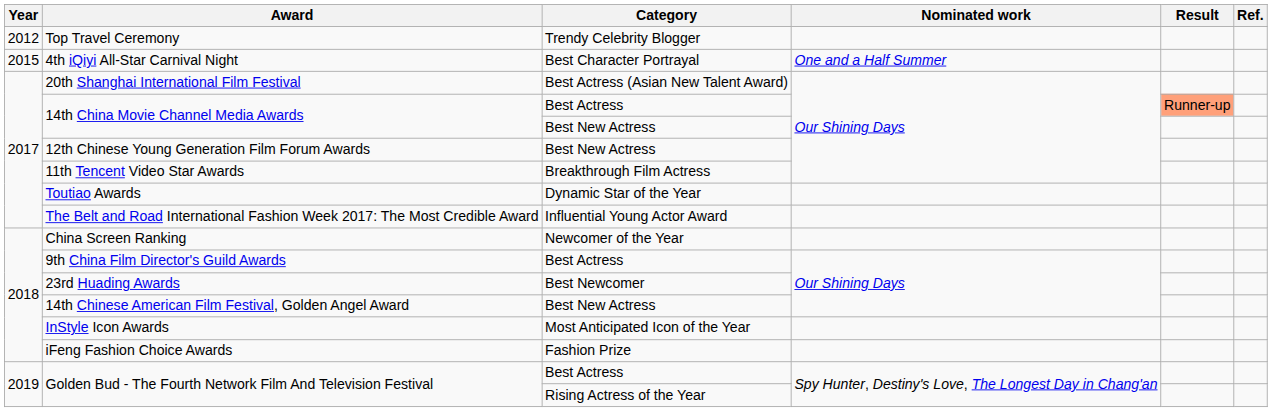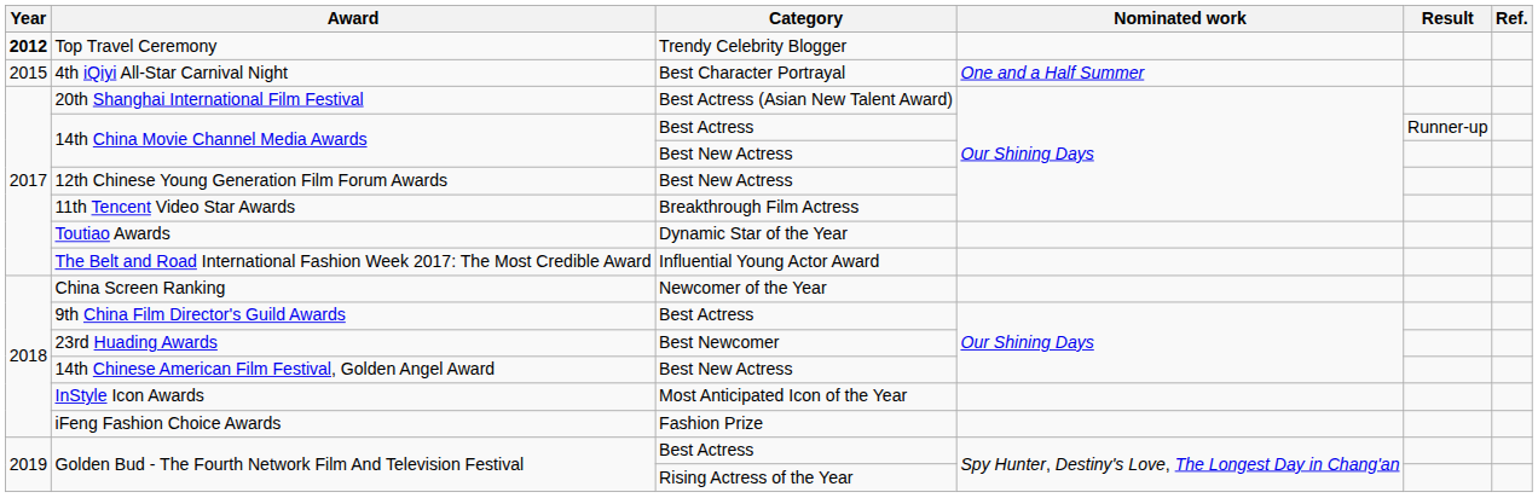Top Travel Ceremony | Year: normal -> bold
14th China Movie Channel Media Awards / Best Actress | Result: lightsalmon background -> no background
